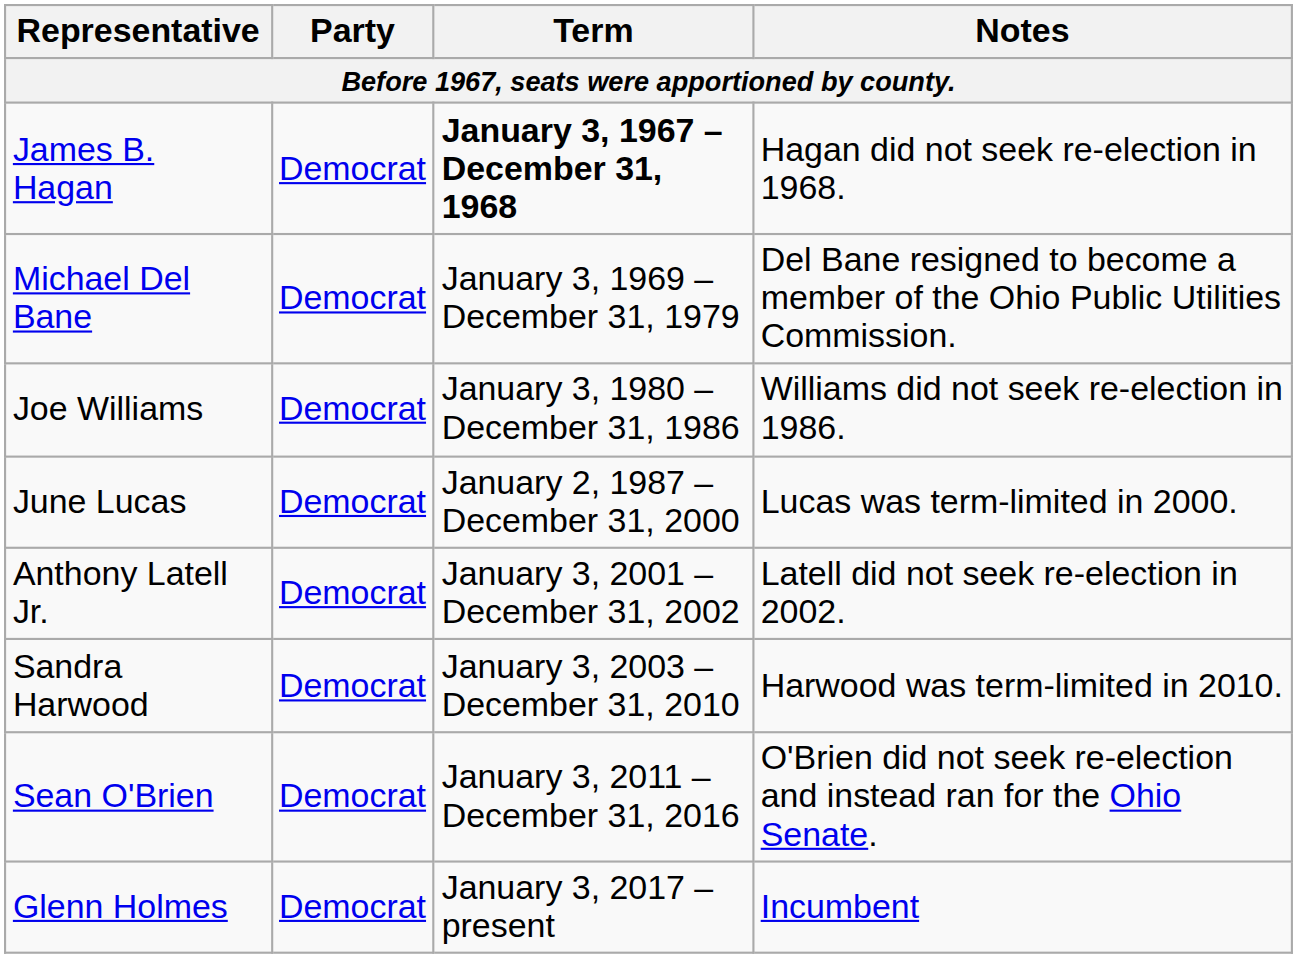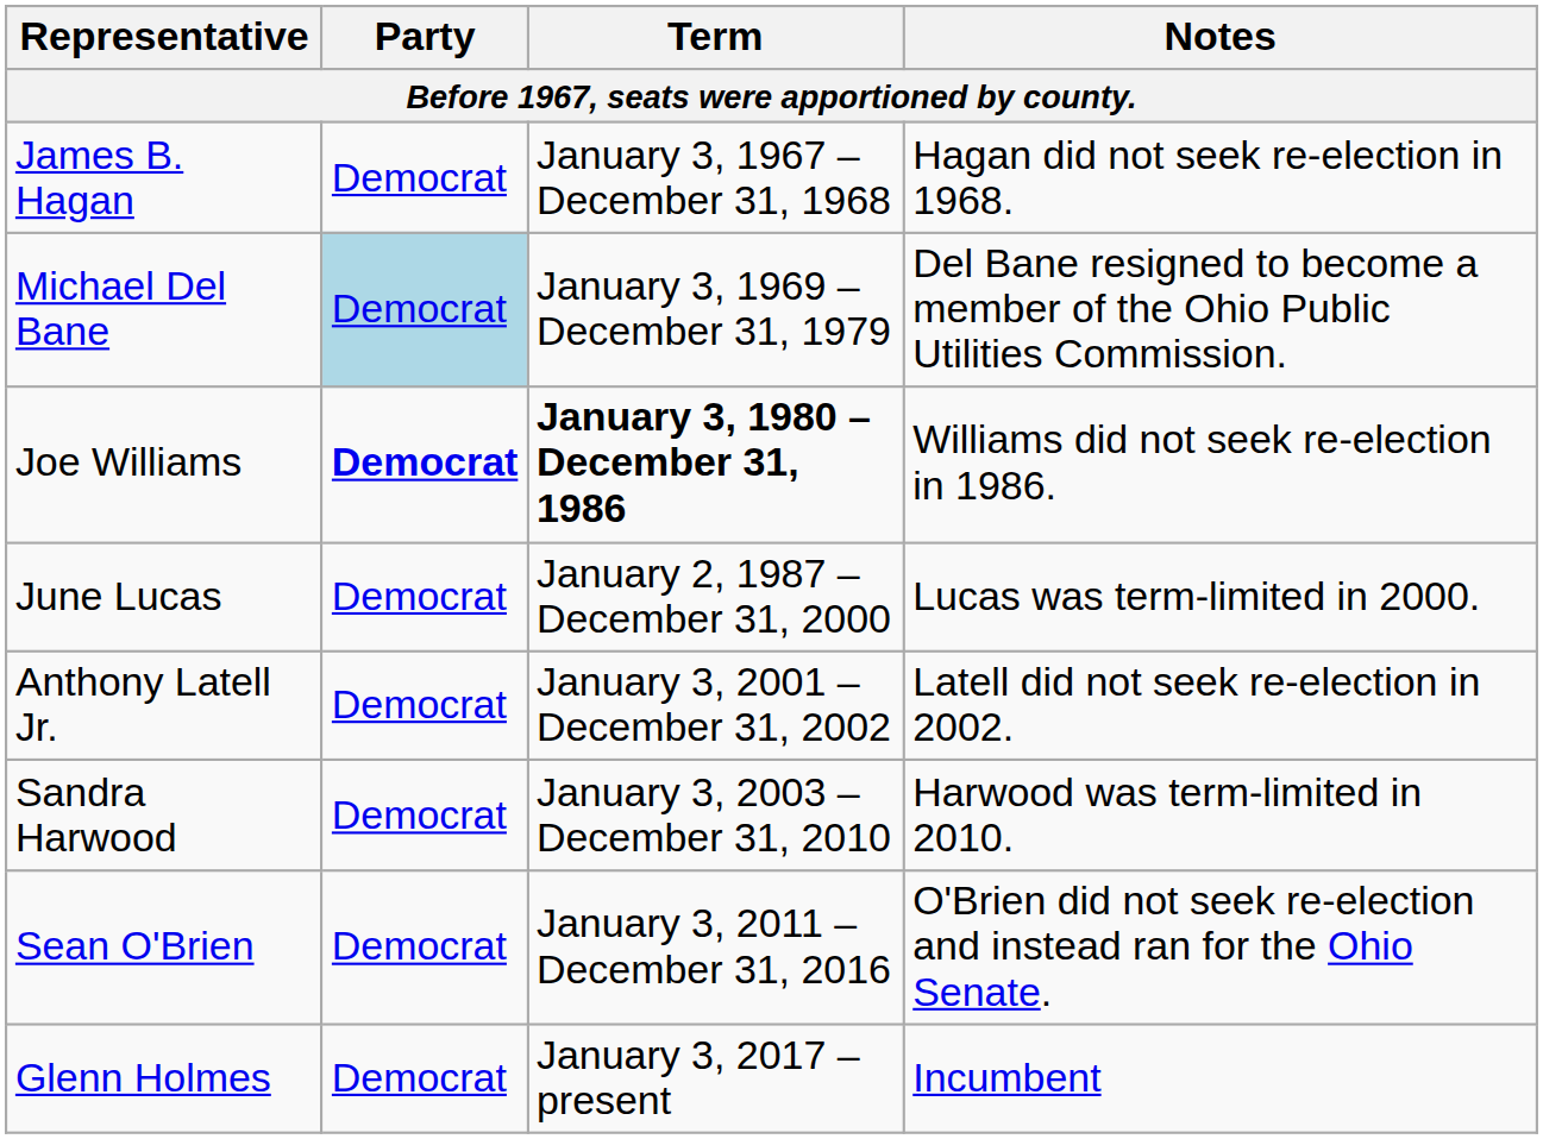James B. Hagan | Term: bold -> normal
Michael Del Bane | Party: no background -> lightblue background
Joe Williams | Party: normal -> bold
Joe Williams | Term: normal -> bold
